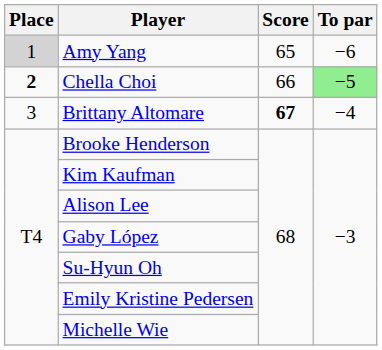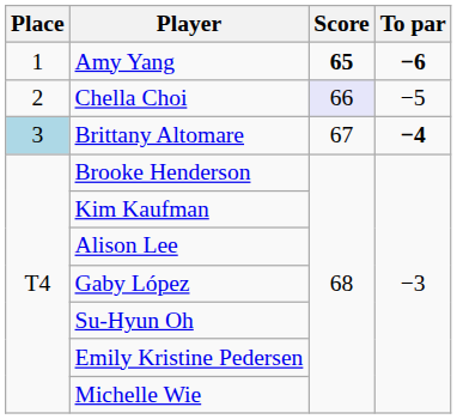Amy Yang | Place: lightgrey background -> no background
Amy Yang | Score: normal -> bold
Amy Yang | To par: normal -> bold
Chella Choi | Place: bold -> normal
Chella Choi | Score: no background -> lavender background
Chella Choi | To par: lightgreen background -> no background
Brittany Altomare | Place: no background -> lightblue background
Brittany Altomare | Score: bold -> normal
Brittany Altomare | To par: normal -> bold
